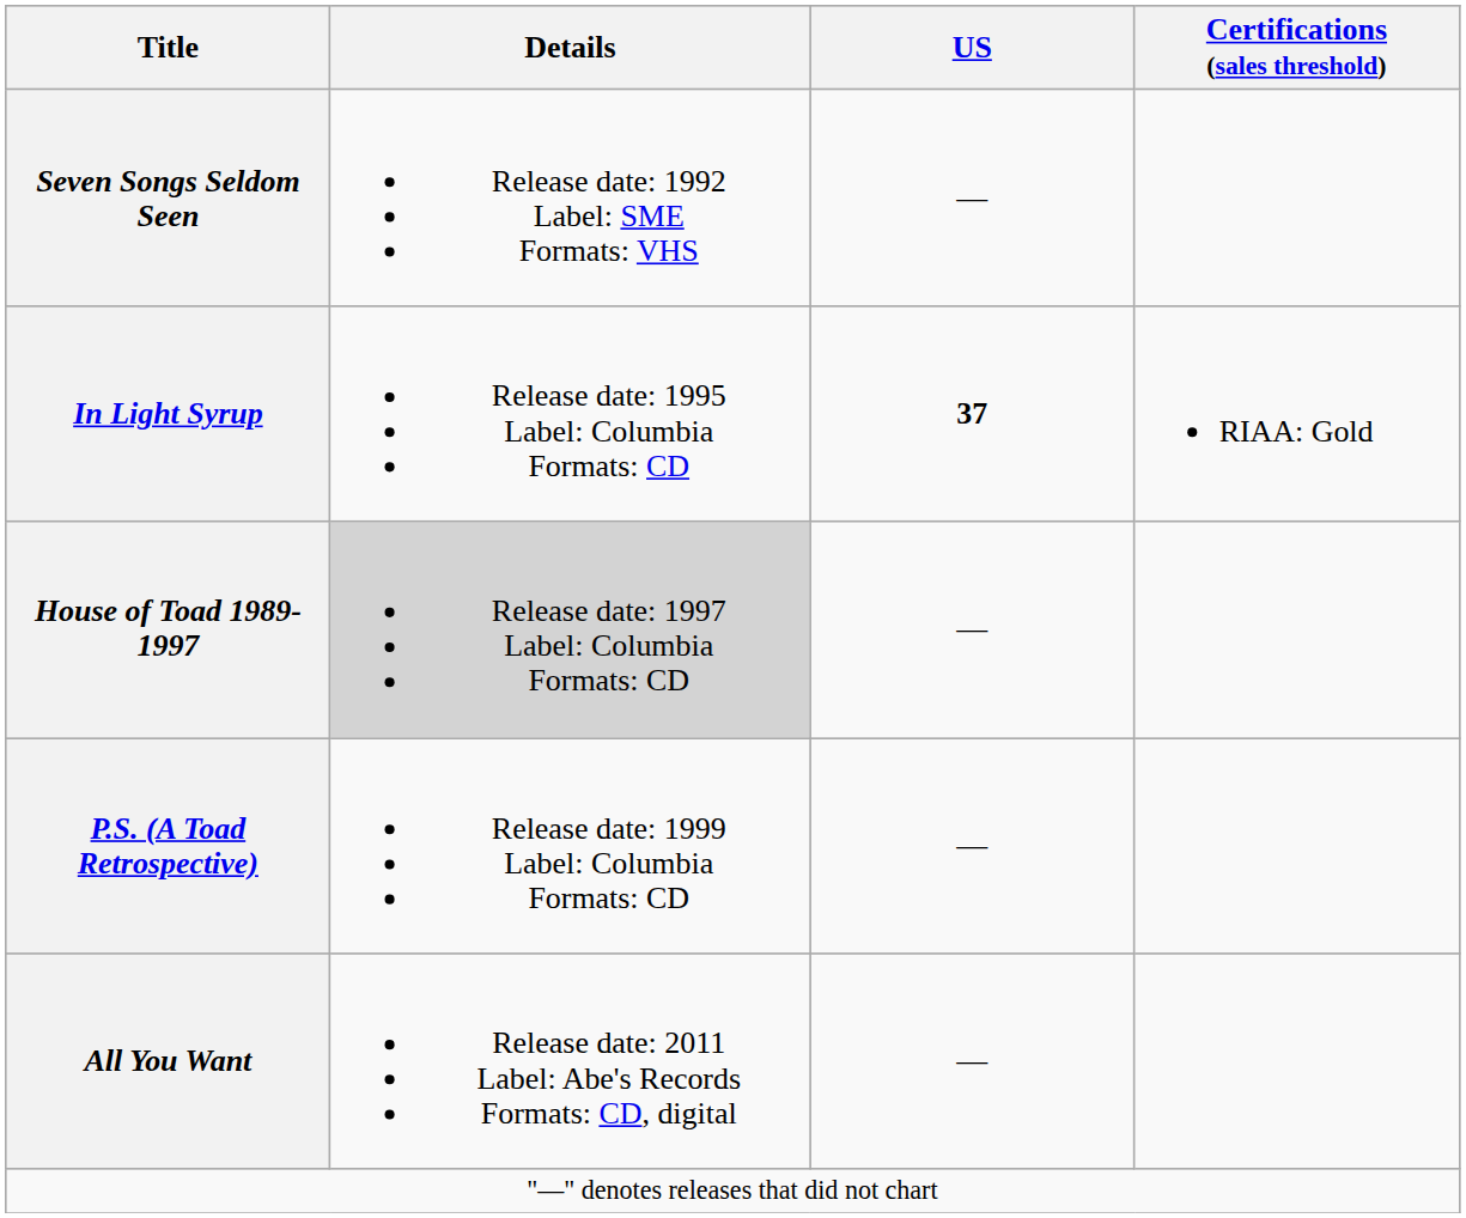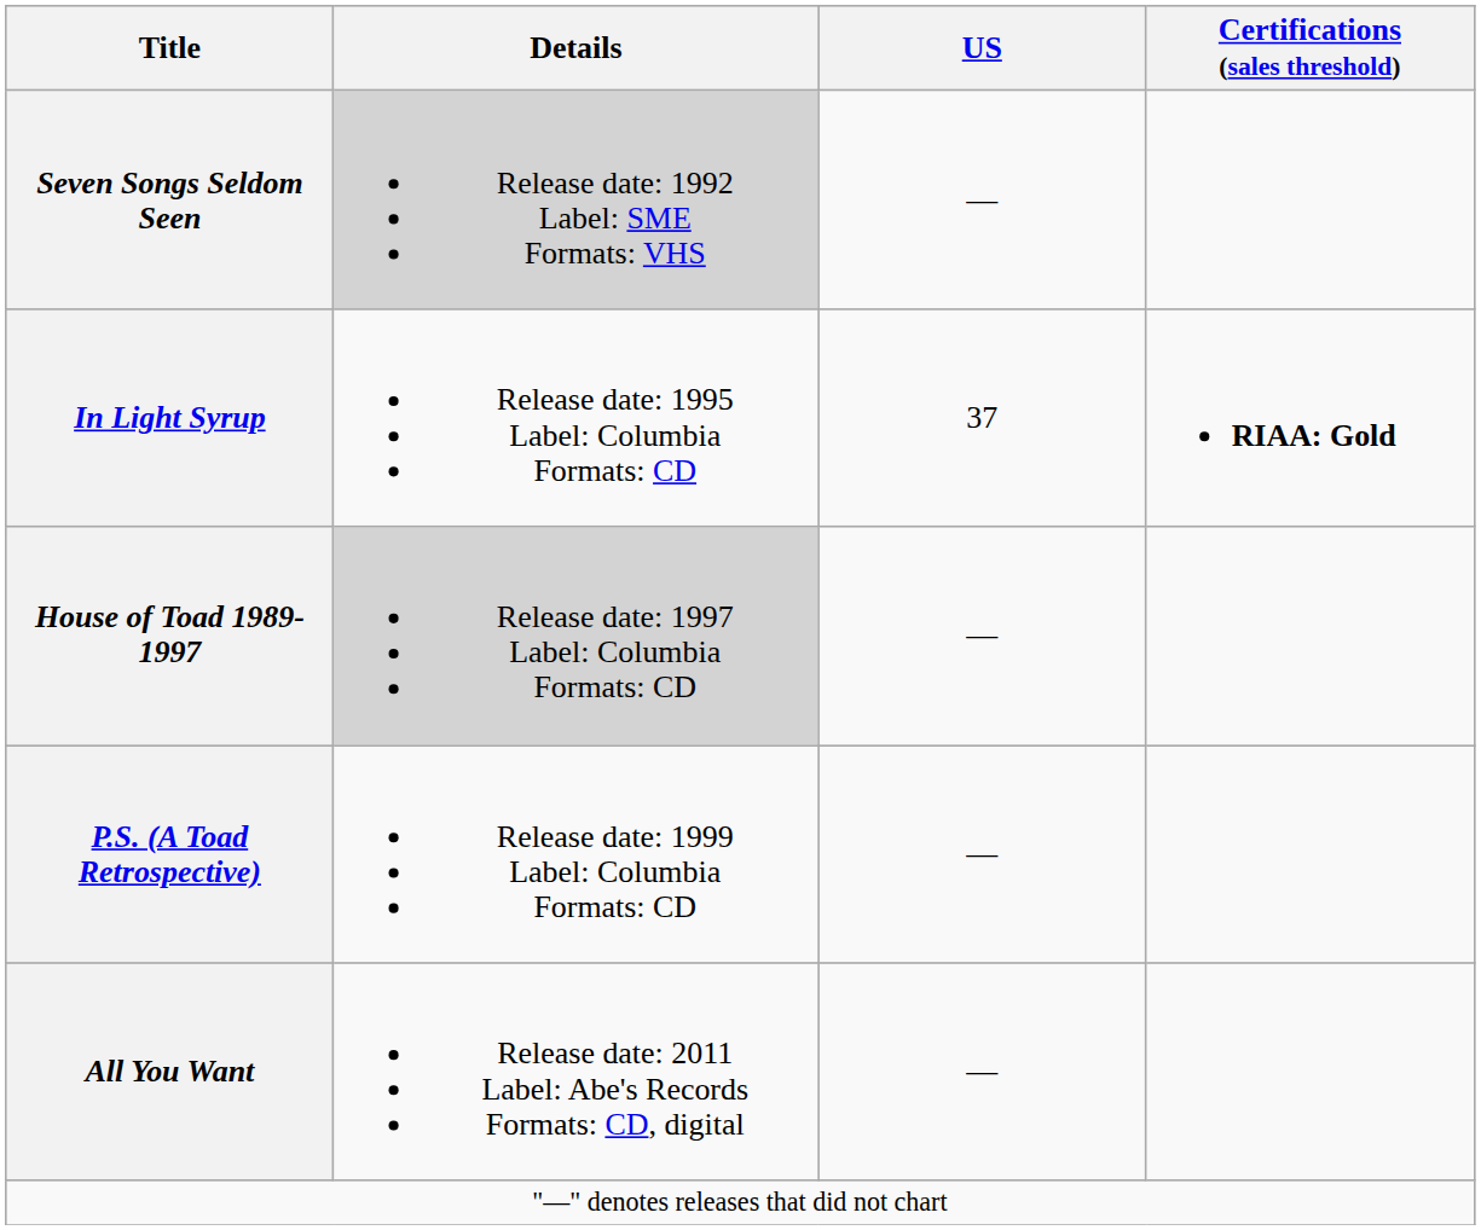Seven Songs Seldom Seen | Details: no background -> lightgrey background
In Light Syrup | US: bold -> normal
In Light Syrup | Certifications (sales threshold): normal -> bold
